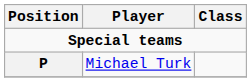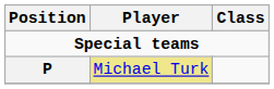P | Player: no background -> khaki background
